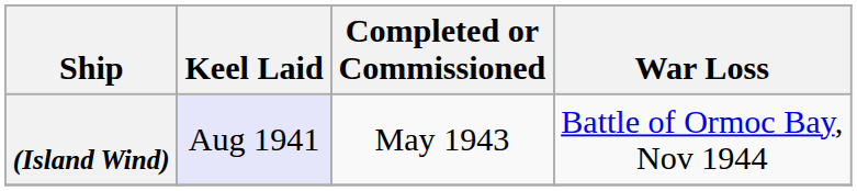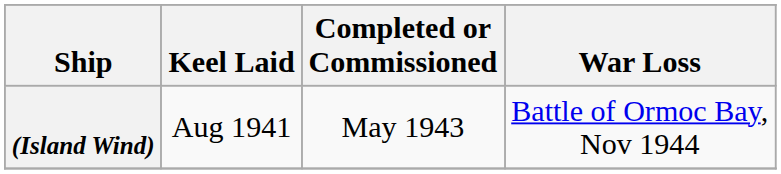(Island Wind) | Keel Laid: lavender background -> no background
